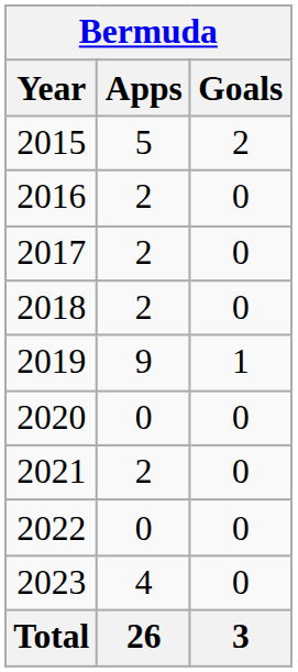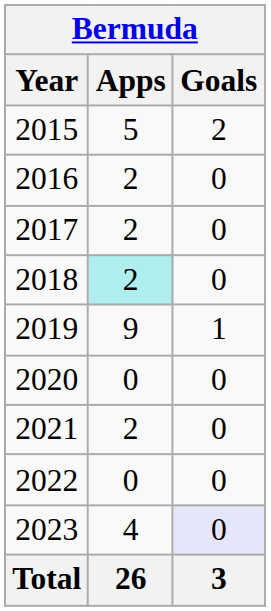2018 | Apps: no background -> paleturquoise background
2023 | Goals: no background -> lavender background
